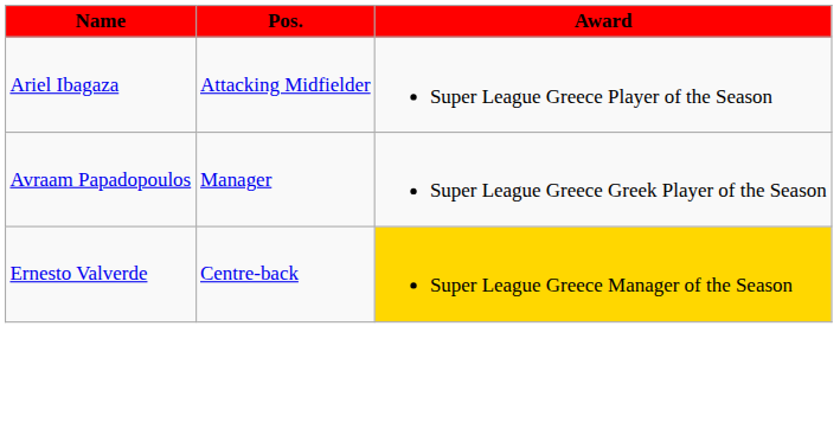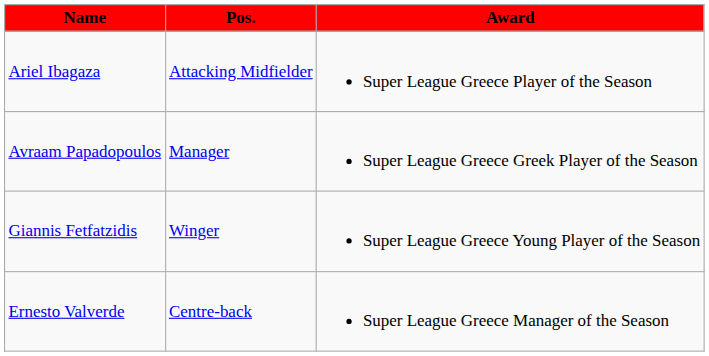+ row: Giannis Fetfatzidis | Winger | Super League Greece Young Player of the Season
Ernesto Valverde | Award: gold background -> no background
